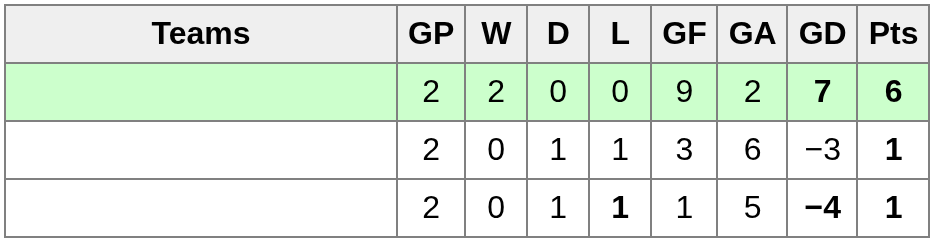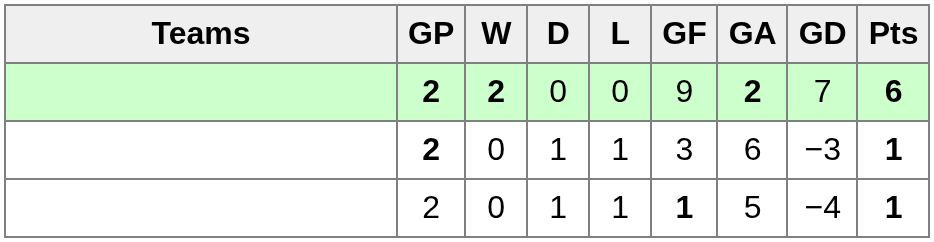row 2 | GP: normal -> bold
row 2 | W: normal -> bold
row 2 | GA: normal -> bold
row 2 | GD: bold -> normal
row 3 | GP: normal -> bold
row 4 | L: bold -> normal
row 4 | GF: normal -> bold
row 4 | GD: bold -> normal
